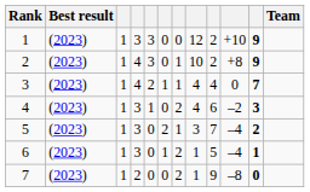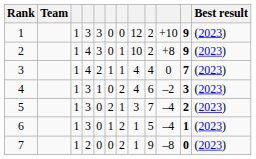columns swapped: Team <-> Best result
